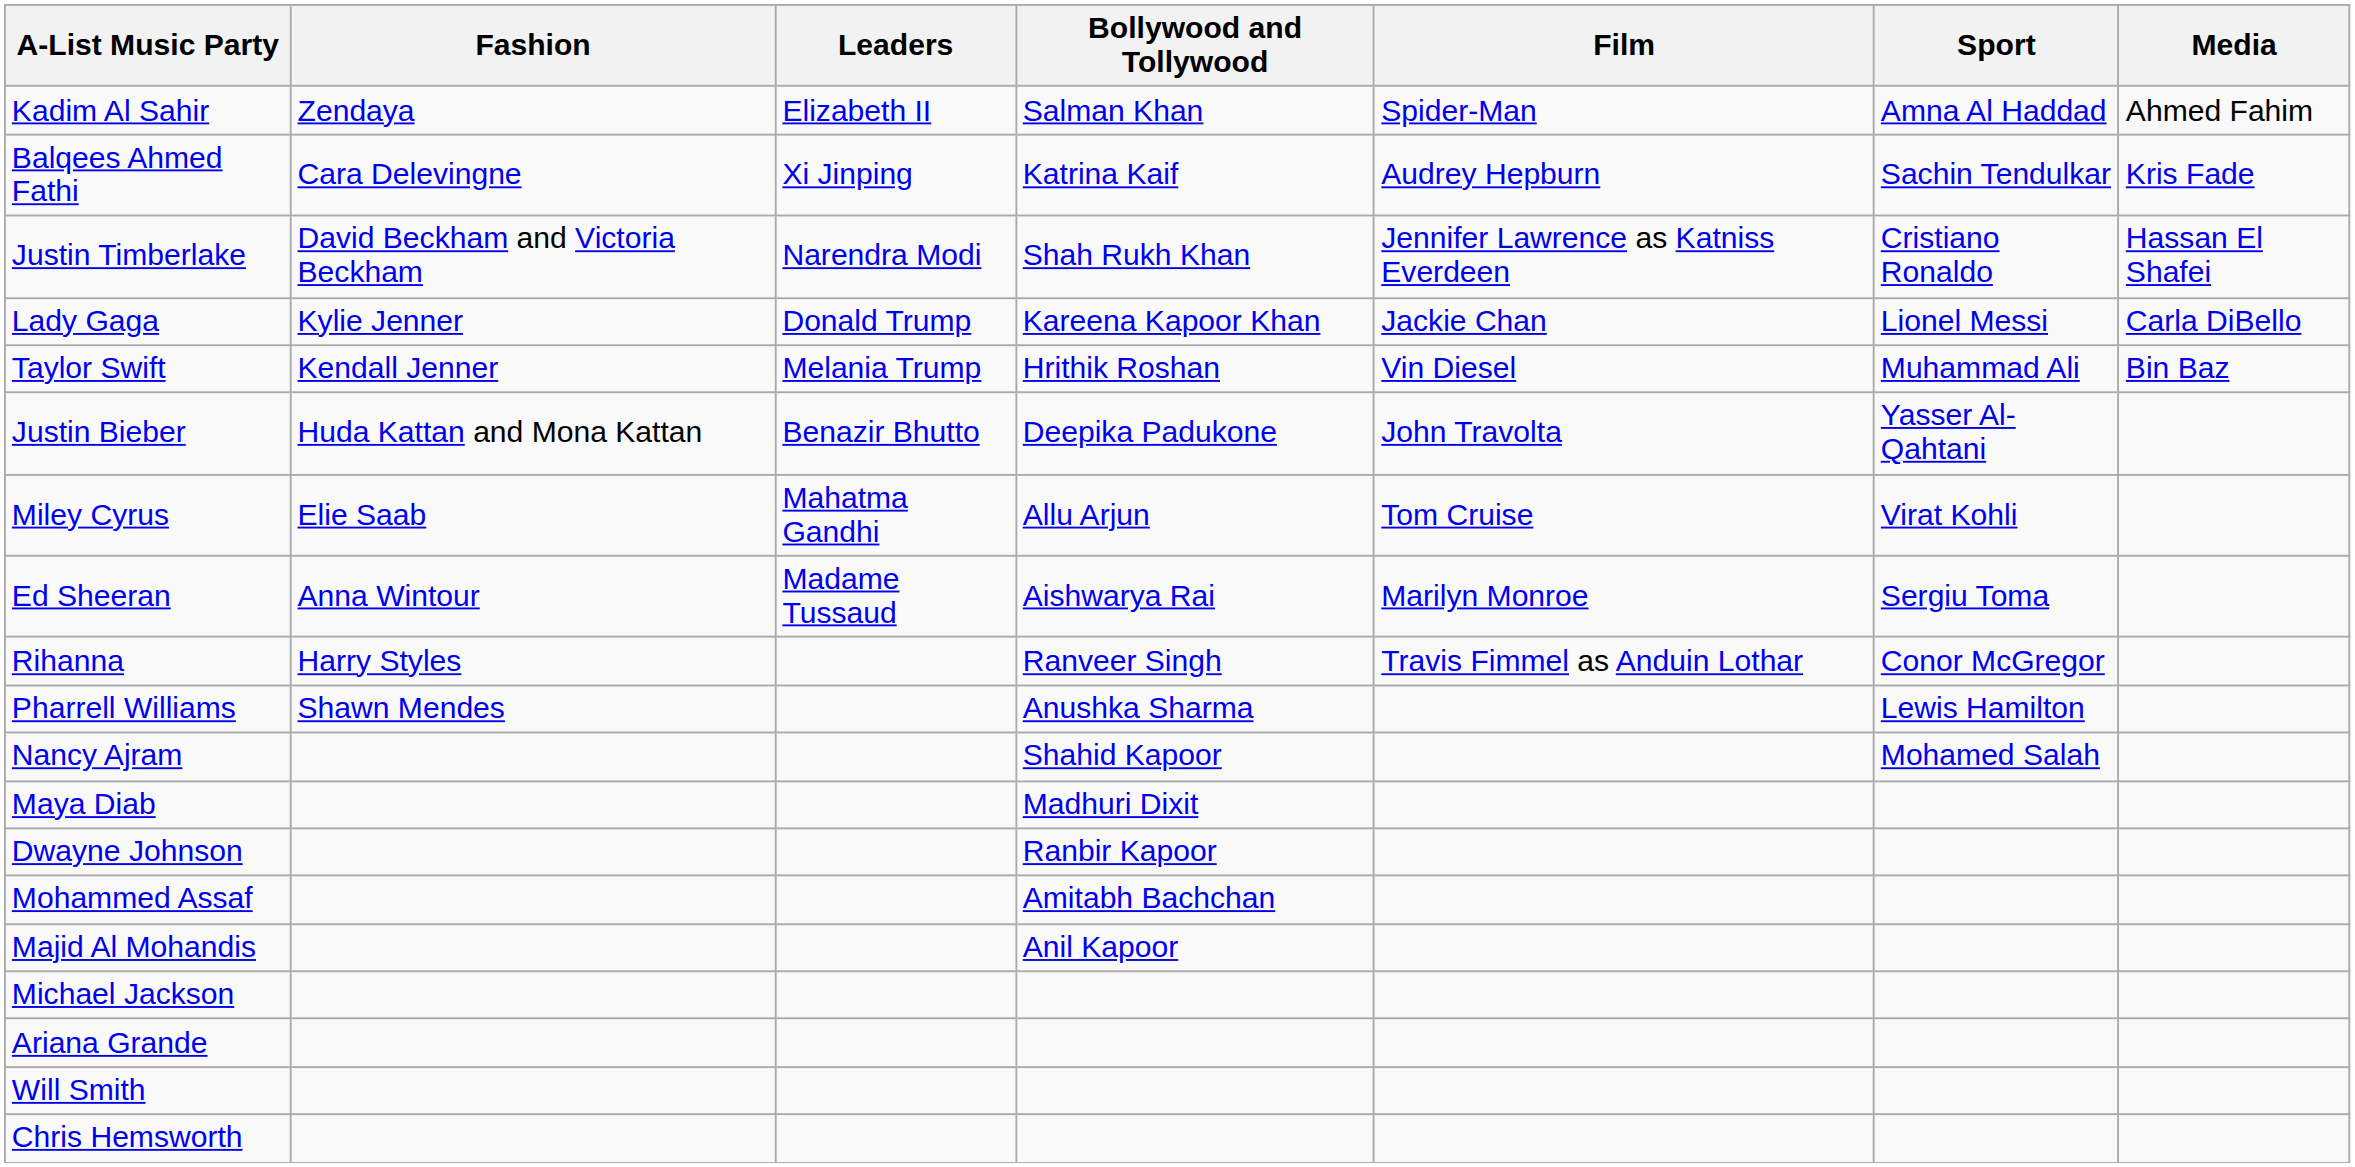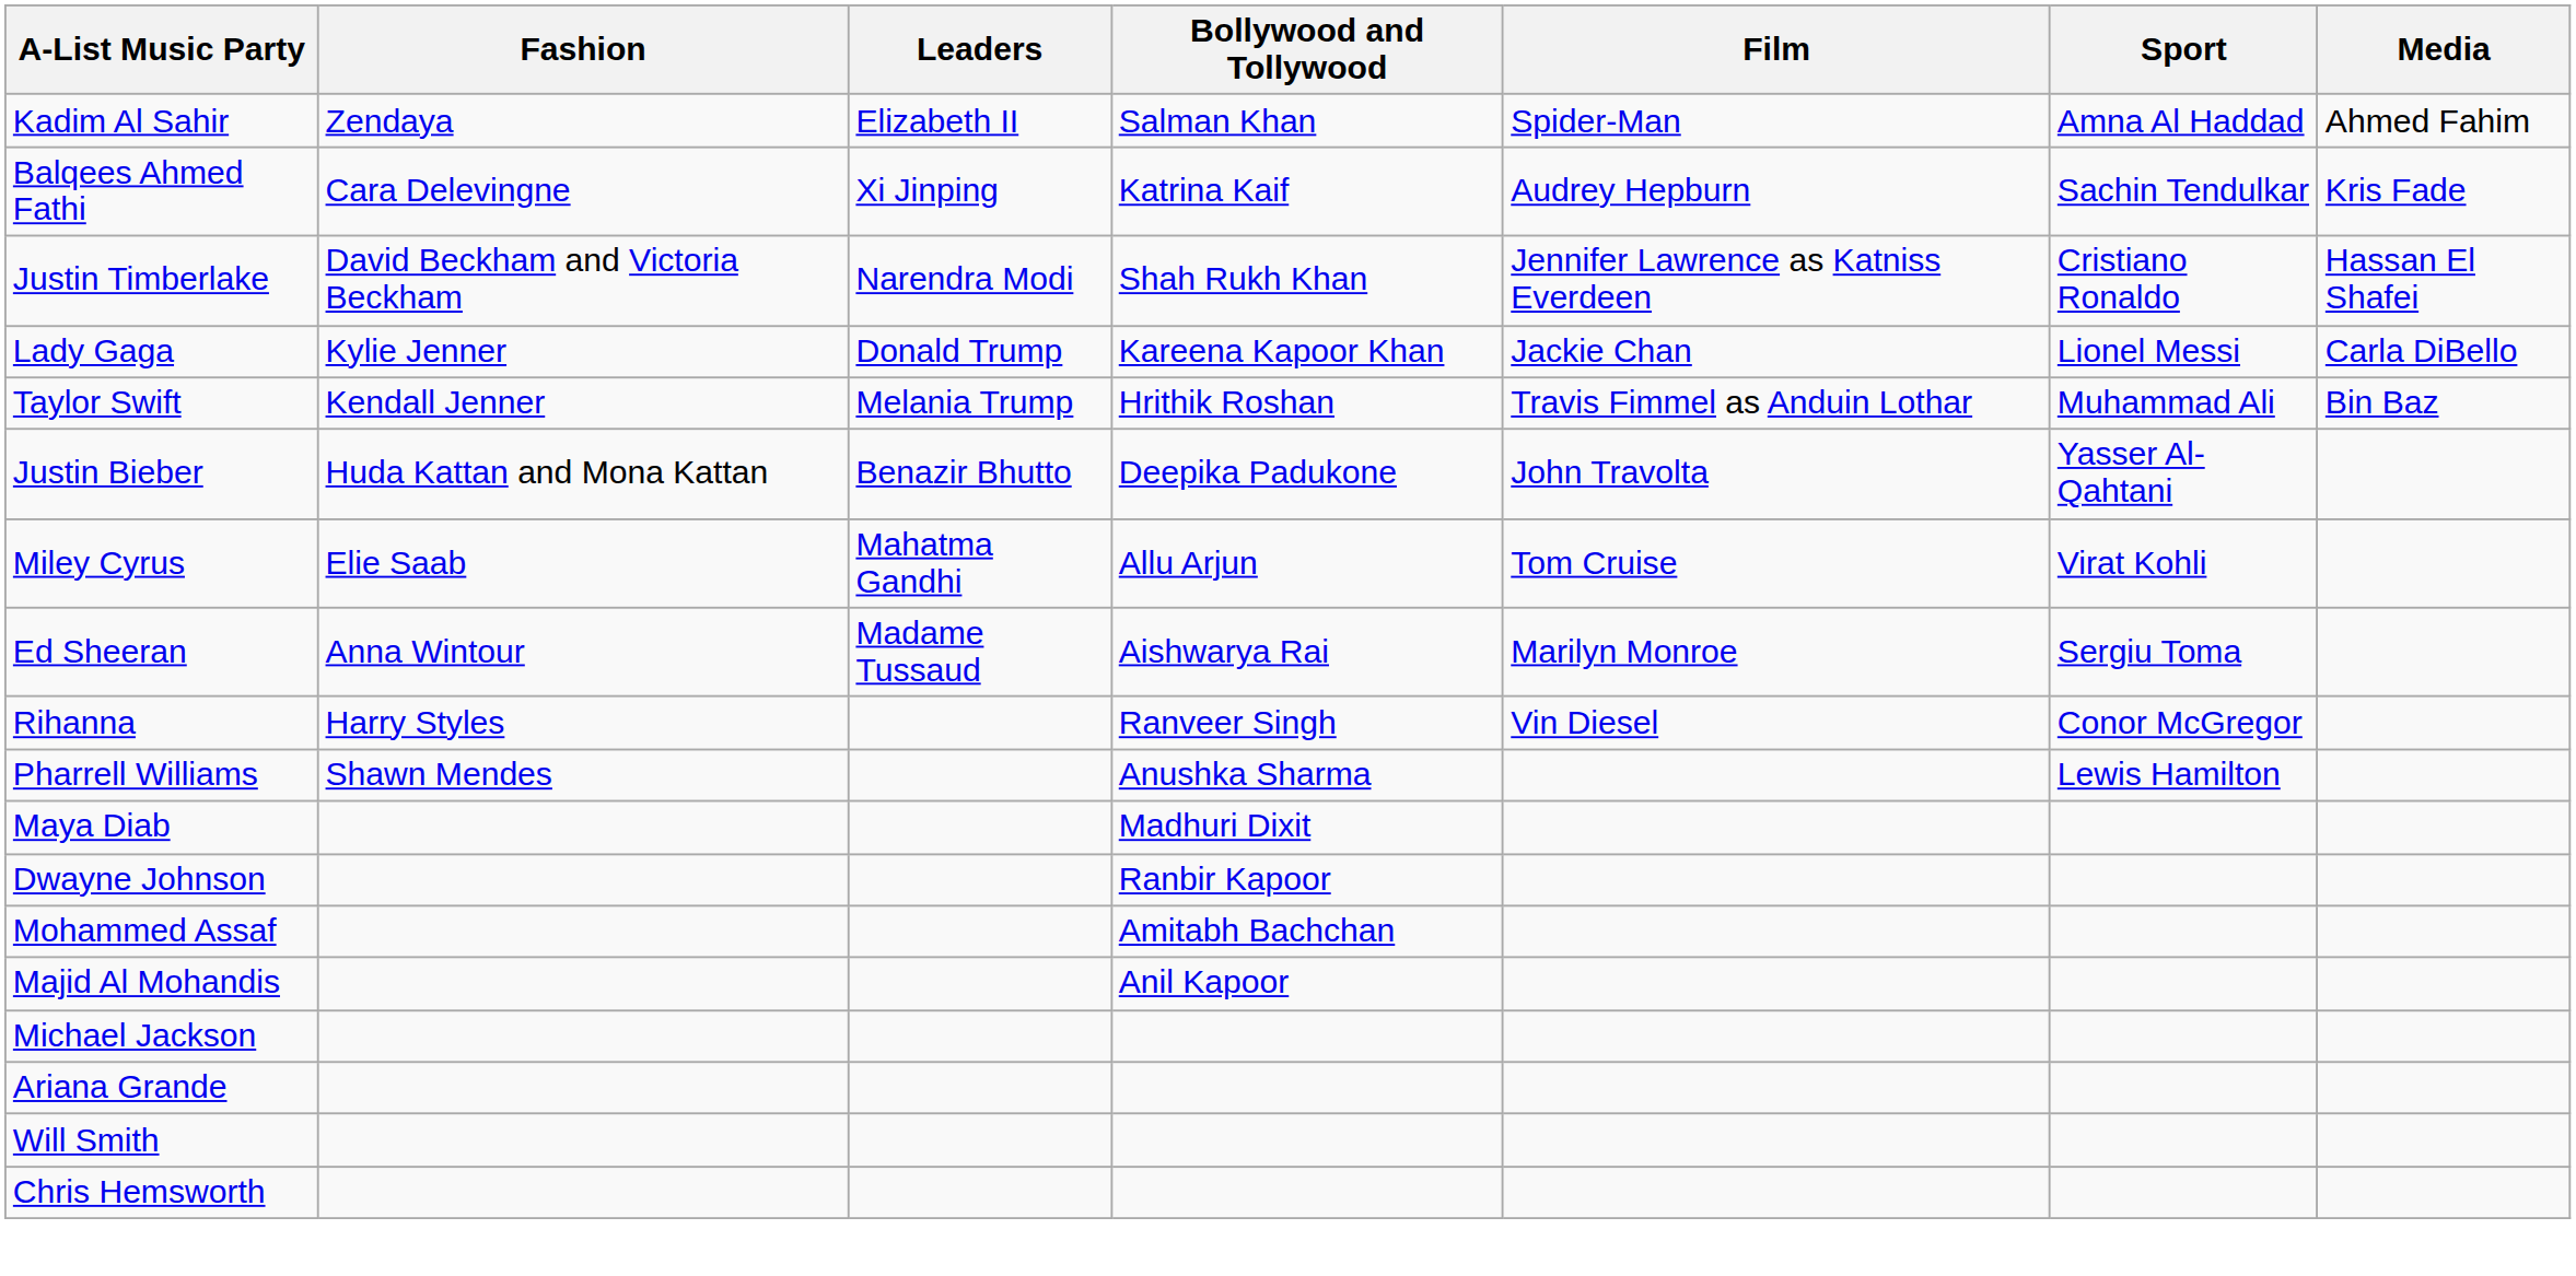Taylor Swift | Film: Vin Diesel -> Travis Fimmel as Anduin Lothar
Rihanna | Film: Travis Fimmel as Anduin Lothar -> Vin Diesel
- row: Nancy Ajram | Shahid Kapoor | Mohamed Salah
